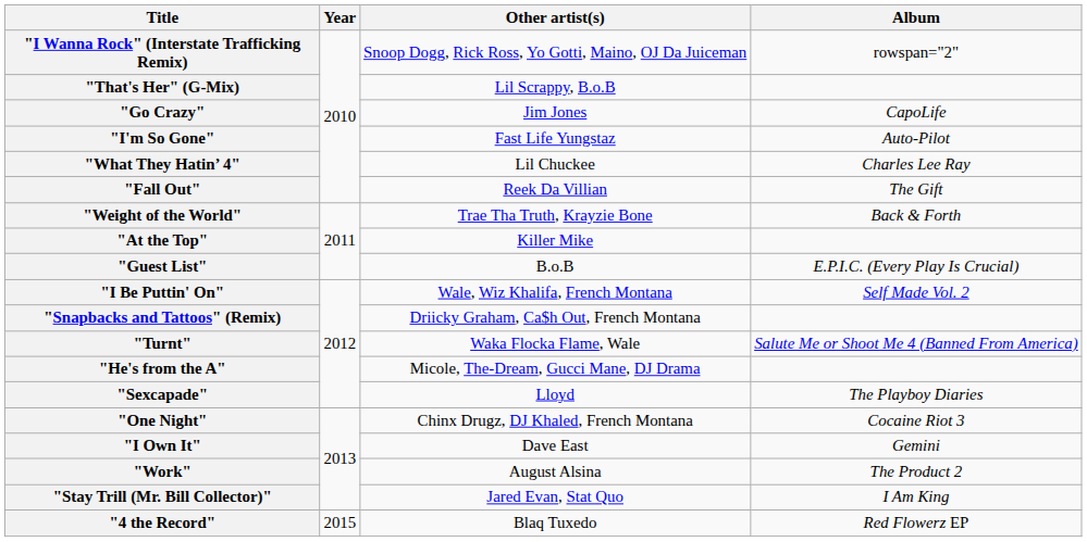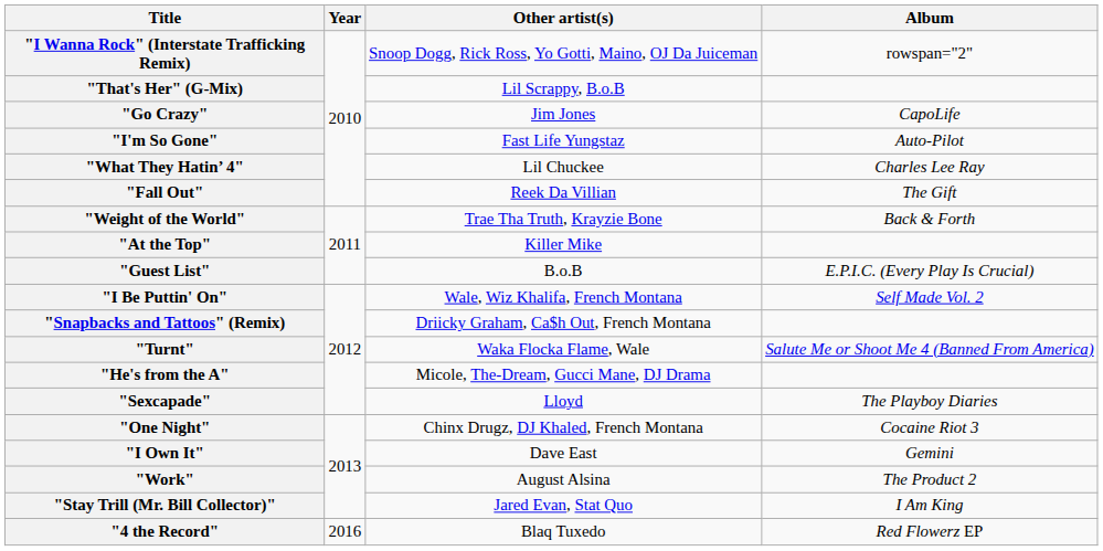"4 the Record" | Year: 2015 -> 2016
